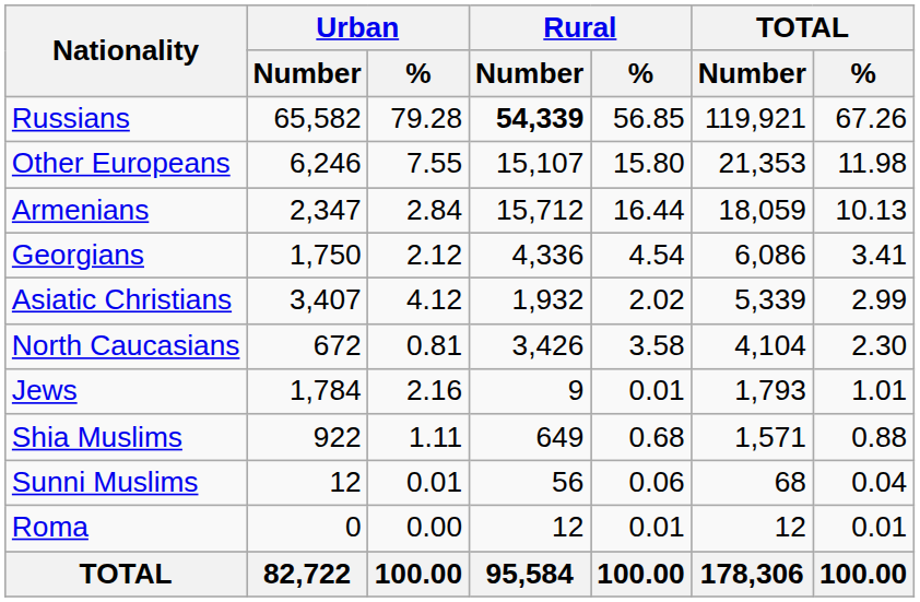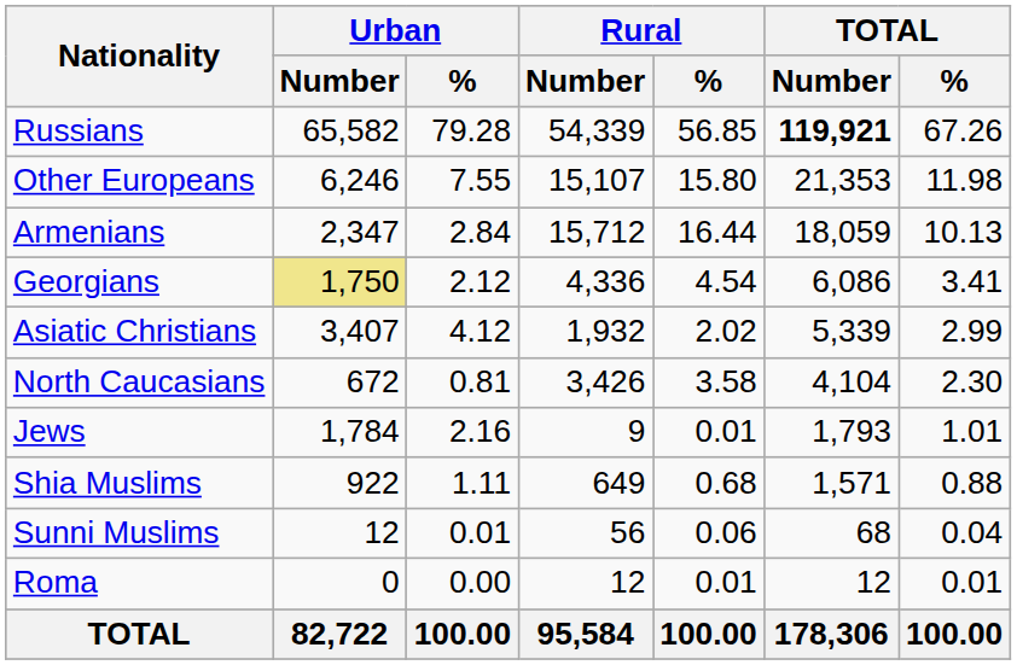Russians | Rural / Number: bold -> normal
Russians | TOTAL / Number: normal -> bold
Georgians | Urban / Number: no background -> khaki background
